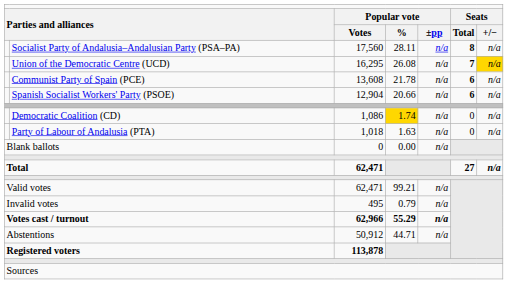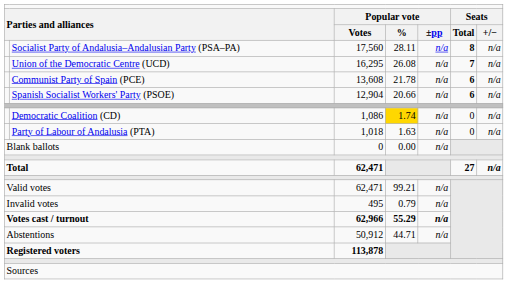Union of the Democratic Centre (UCD) | column 7: gold background -> no background
